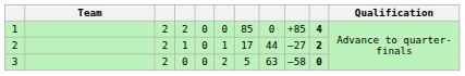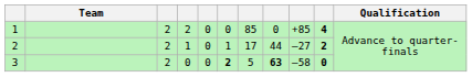3 | column 6: normal -> bold
3 | column 8: normal -> bold
